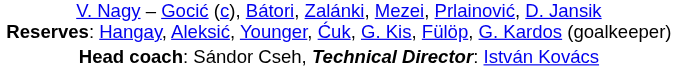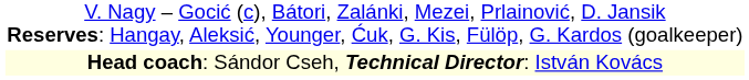row 2 | column 1: no background -> lightyellow background
